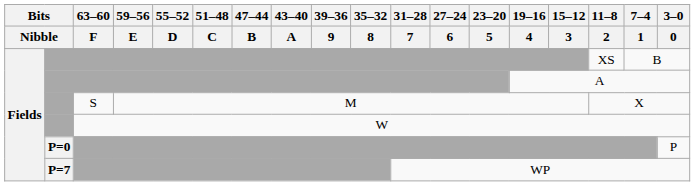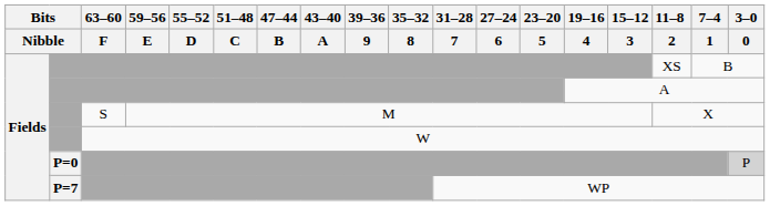P=0 | 3–0 / 0: no background -> lightgrey background
